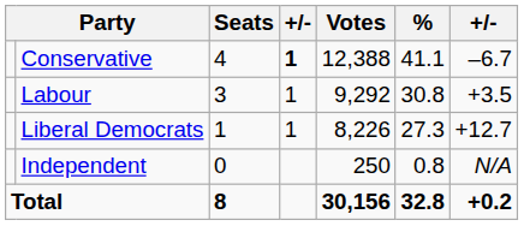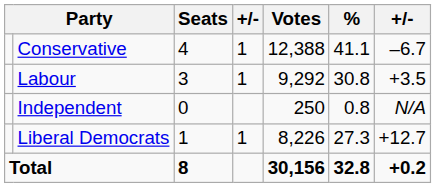Conservative | column 4: bold -> normal
rows swapped: Liberal Democrats <-> Independent
